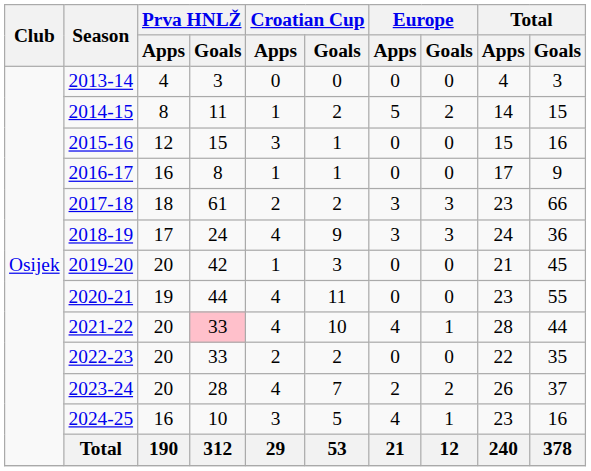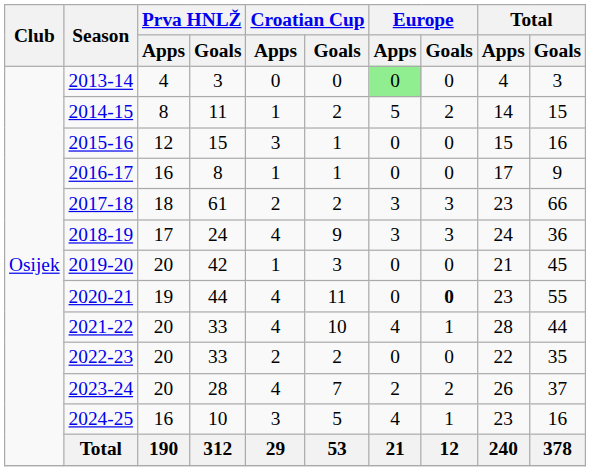2013-14 | Europe / Apps: no background -> lightgreen background
2020-21 | Europe / Goals: normal -> bold
2021-22 | Prva HNLŽ / Goals: pink background -> no background
